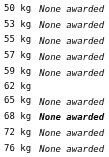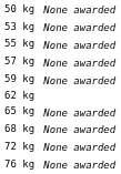68 kg / None awarded | column 2: bold -> normal
